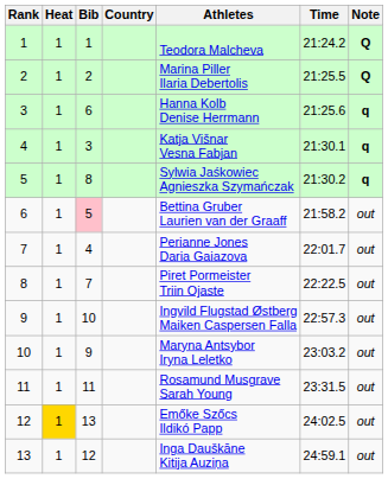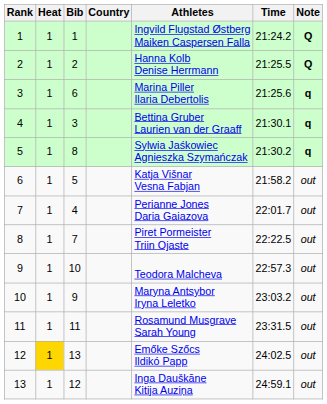row 2 | Athletes: Teodora Malcheva -> Ingvild Flugstad Østberg Maiken Caspersen Falla
row 3 | Athletes: Marina Piller Ilaria Debertolis -> Hanna Kolb Denise Herrmann
row 4 | Athletes: Hanna Kolb Denise Herrmann -> Marina Piller Ilaria Debertolis
row 5 | Athletes: Katja Višnar Vesna Fabjan -> Bettina Gruber Laurien van der Graaff
row 7 | Bib: pink background -> no background
row 7 | Athletes: Bettina Gruber Laurien van der Graaff -> Katja Višnar Vesna Fabjan
row 10 | Athletes: Ingvild Flugstad Østberg Maiken Caspersen Falla -> Teodora Malcheva
